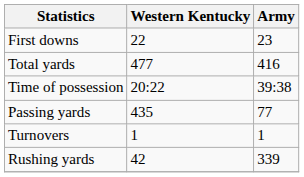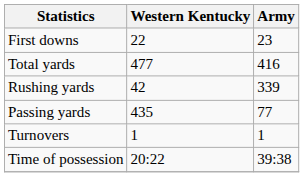rows swapped: Rushing yards <-> Time of possession
